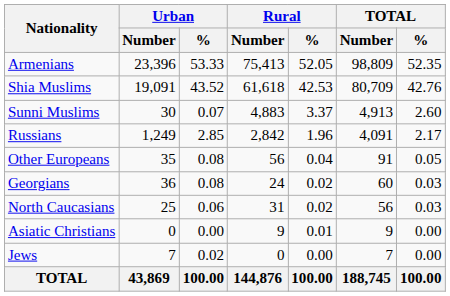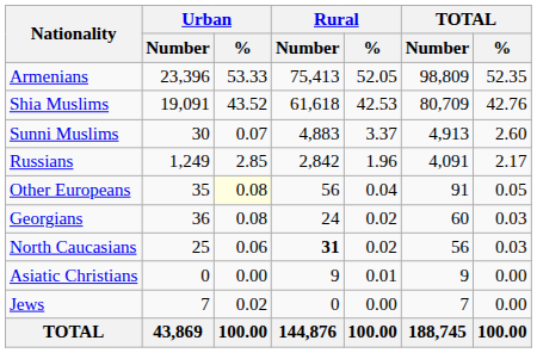Other Europeans | Urban / %: no background -> lightyellow background
North Caucasians | Rural / Number: normal -> bold
